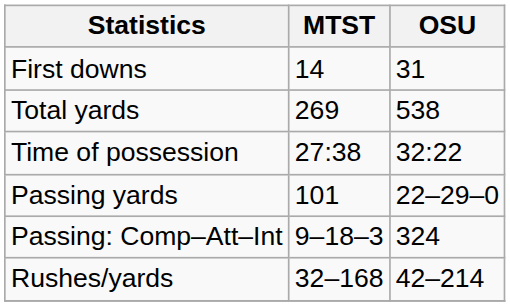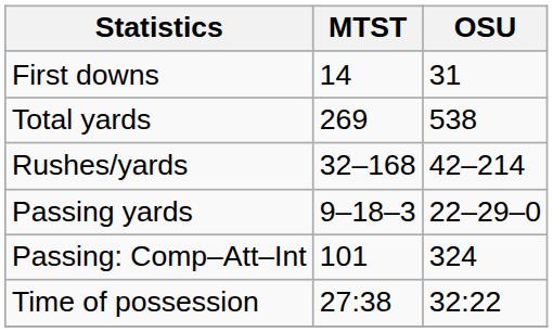rows swapped: Rushes/yards <-> Time of possession
Passing yards | MTST: 101 -> 9–18–3
Passing: Comp–Att–Int | MTST: 9–18–3 -> 101
